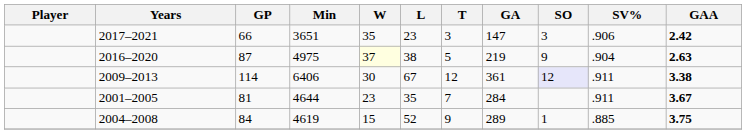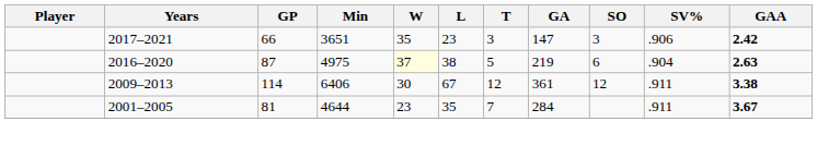2016–2020 | SO: 9 -> 6
2009–2013 | SO: lavender background -> no background
- row: 2004–2008 | 84 | 4619 | 15 | 52 | 9 | 289 | 1 | .885 | 3.75
